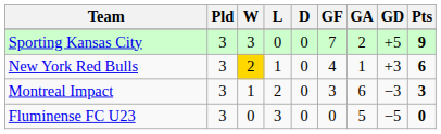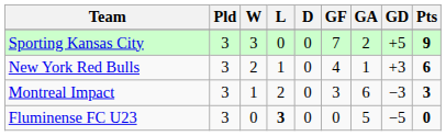New York Red Bulls | W: gold background -> no background
Fluminense FC U23 | L: normal -> bold
